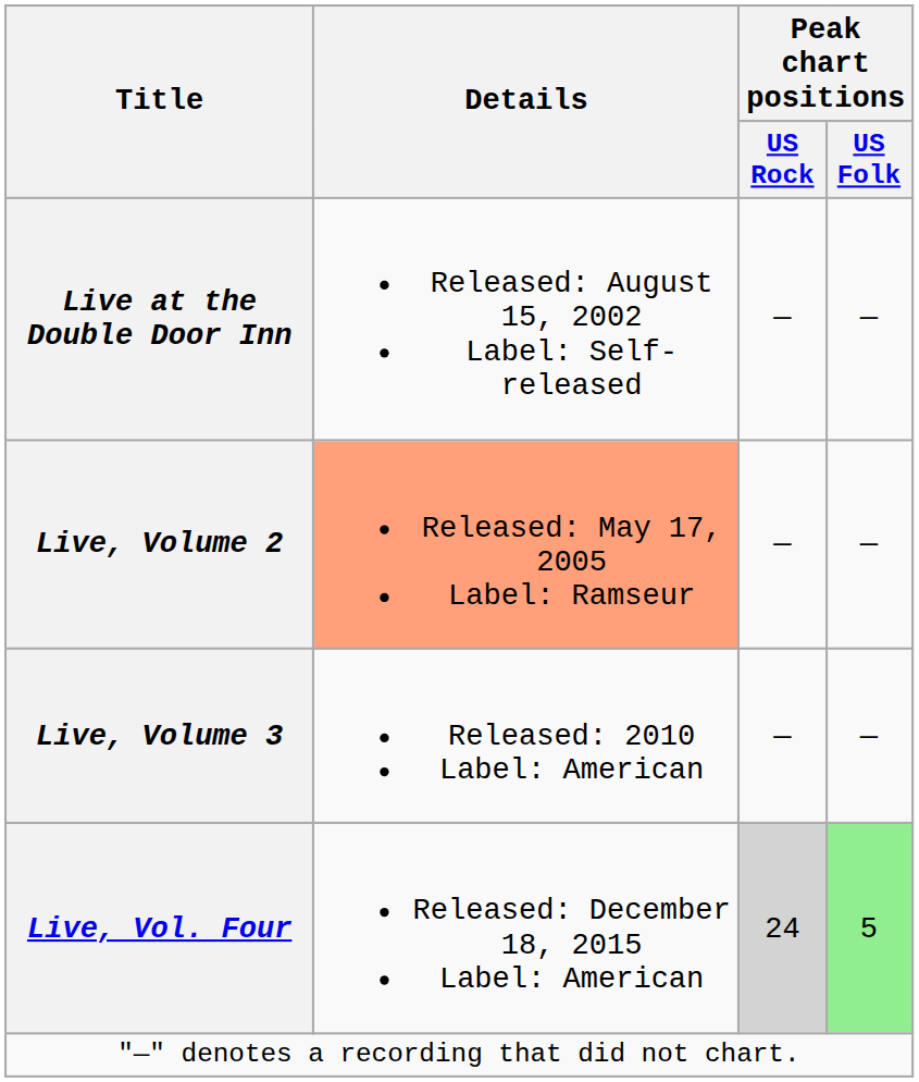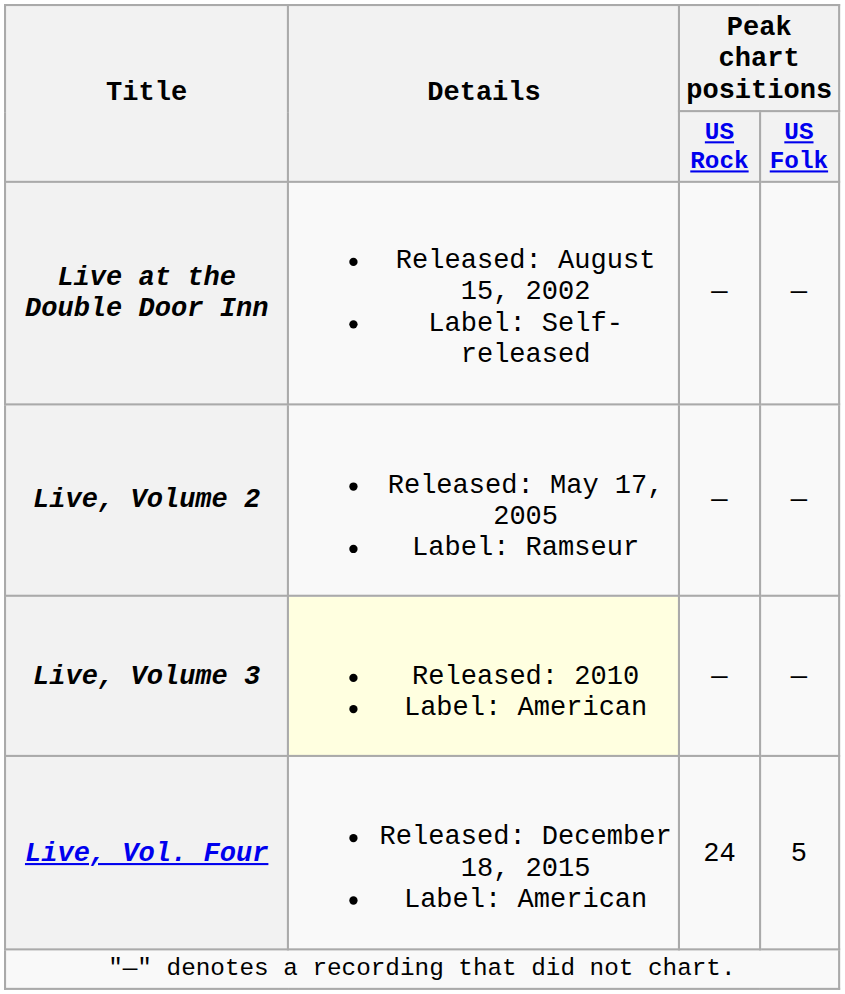Live, Volume 2 | Details: lightsalmon background -> no background
Live, Volume 3 | Details: no background -> lightyellow background
Live, Vol. Four | Peak chart positions / US Rock: lightgrey background -> no background
Live, Vol. Four | Peak chart positions / US Folk: lightgreen background -> no background
